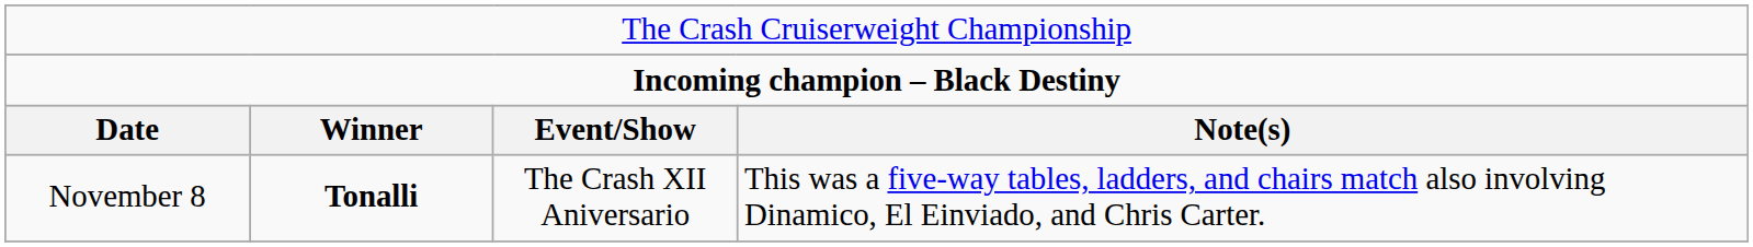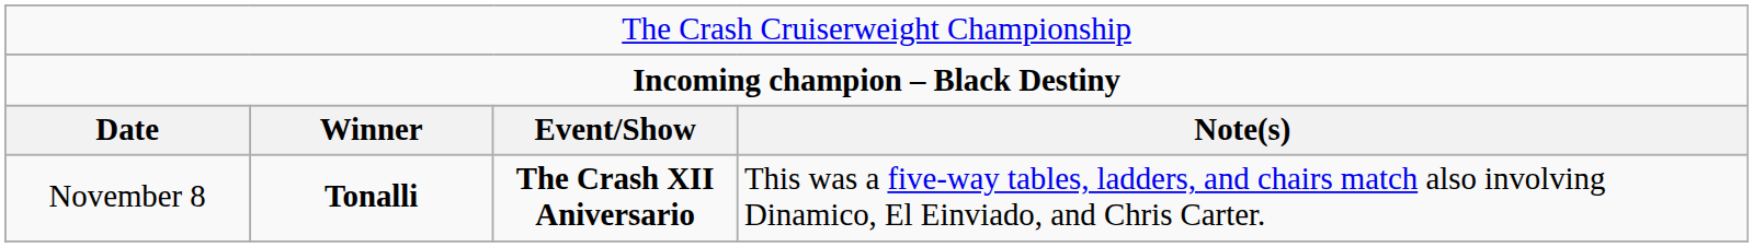November 8 | column 3: normal -> bold
